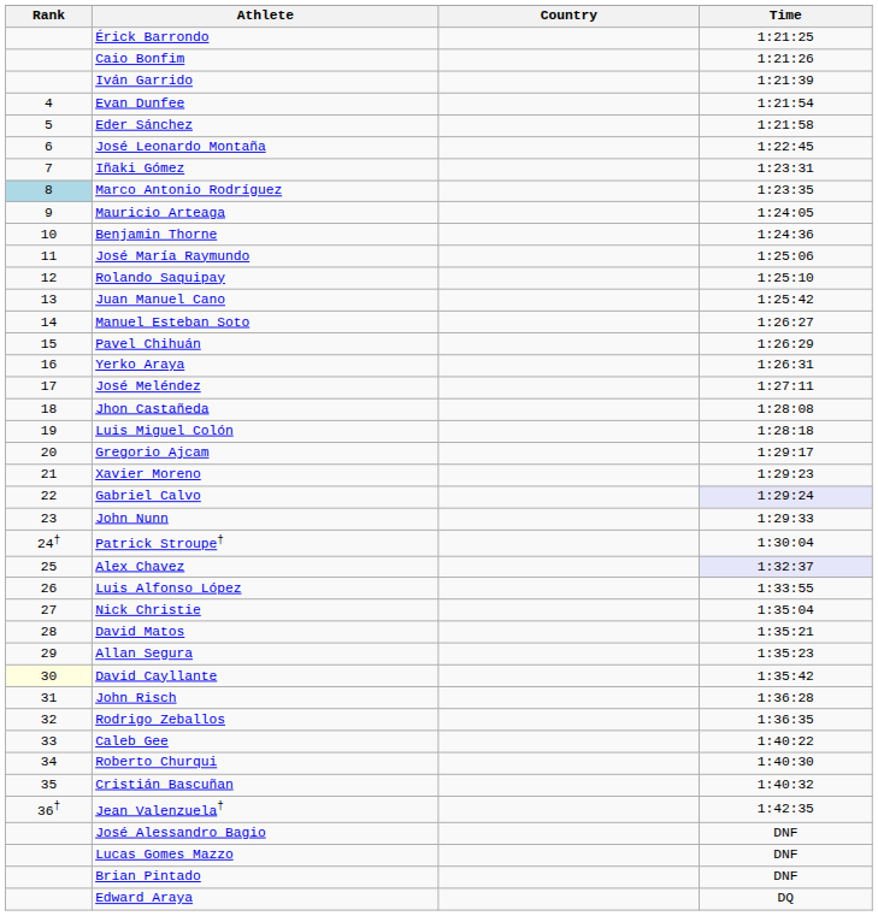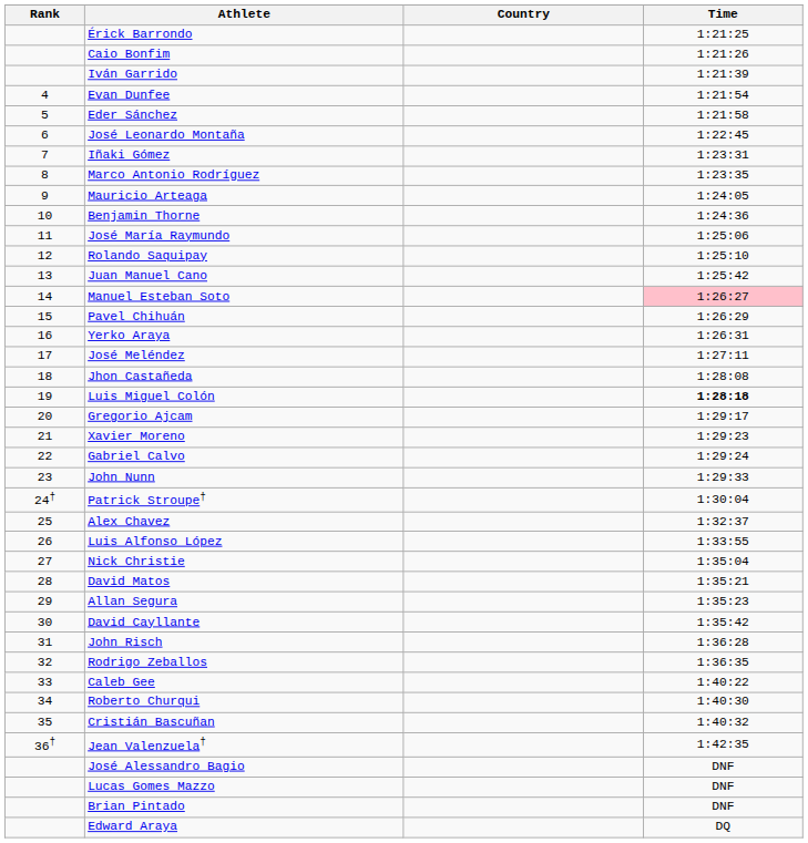Marco Antonio Rodríguez | Rank: lightblue background -> no background
Manuel Esteban Soto | Time: no background -> pink background
Luis Miguel Colón | Time: normal -> bold
Gabriel Calvo | Time: lavender background -> no background
Alex Chavez | Time: lavender background -> no background
David Cayllante | Rank: lightyellow background -> no background
